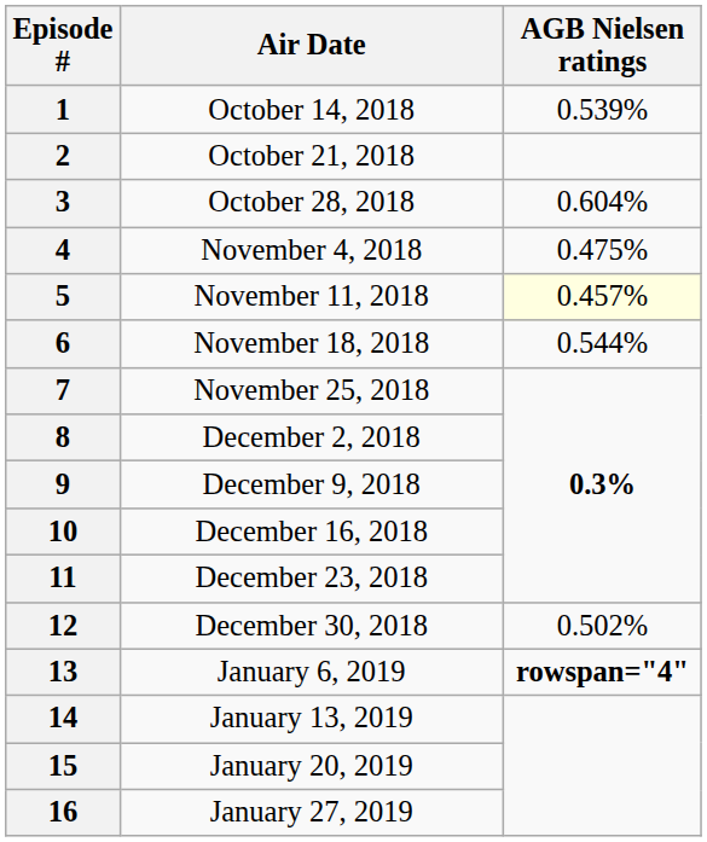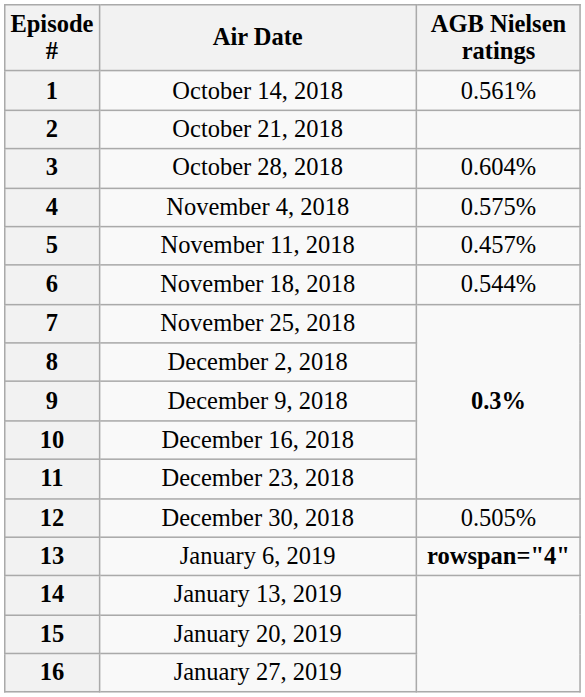1 | AGB Nielsen ratings: 0.539% -> 0.561%
4 | AGB Nielsen ratings: 0.475% -> 0.575%
5 | AGB Nielsen ratings: lightyellow background -> no background
12 | AGB Nielsen ratings: 0.502% -> 0.505%
